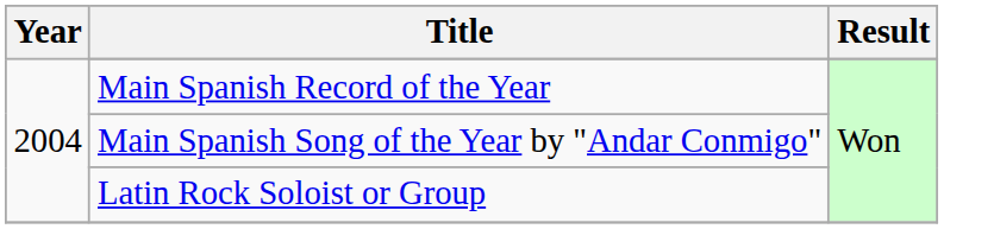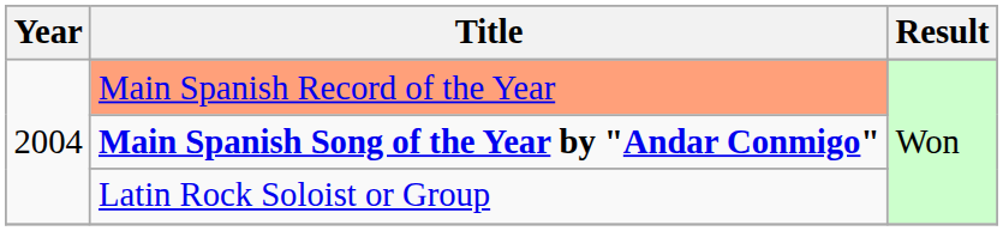Main Spanish Record of the Year | Title: no background -> lightsalmon background
Main Spanish Song of the Year by "Andar Conmigo" | Title: normal -> bold
